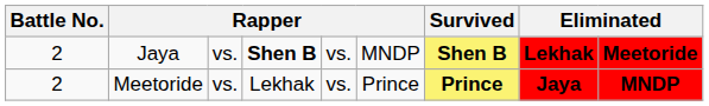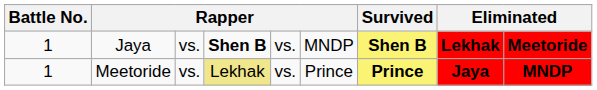row 2 | Battle No.: 2 -> 1
row 3 | Battle No.: 2 -> 1
row 3 | column 4: no background -> khaki background
